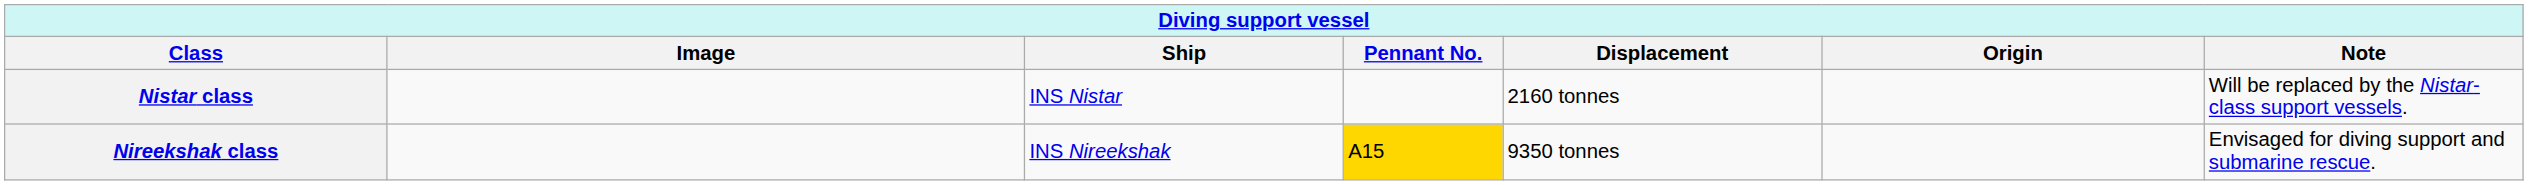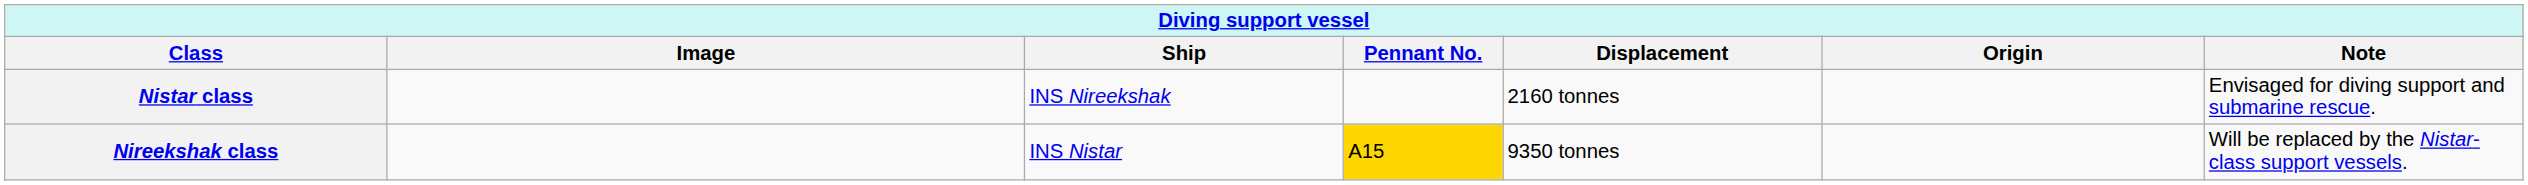Nistar class | Ship: INS Nistar -> INS Nireekshak
Nistar class | Note: Will be replaced by the Nistar-class support vessels. -> Envisaged for diving support and submarine rescue.
Nireekshak class | Ship: INS Nireekshak -> INS Nistar
Nireekshak class | Note: Envisaged for diving support and submarine rescue. -> Will be replaced by the Nistar-class support vessels.
